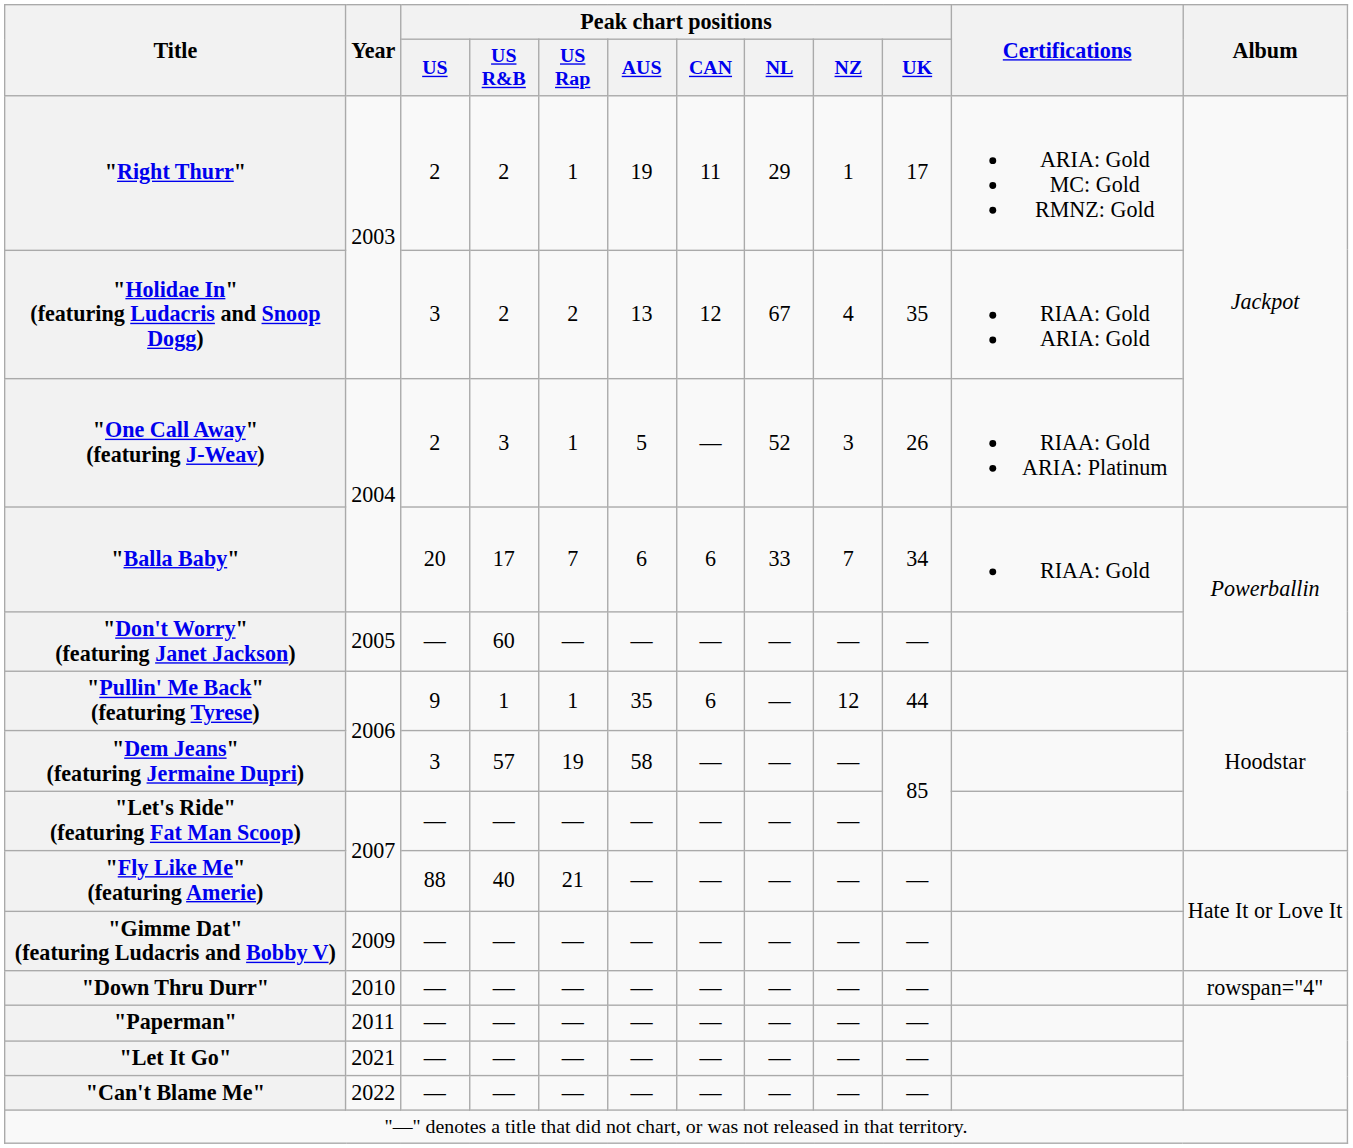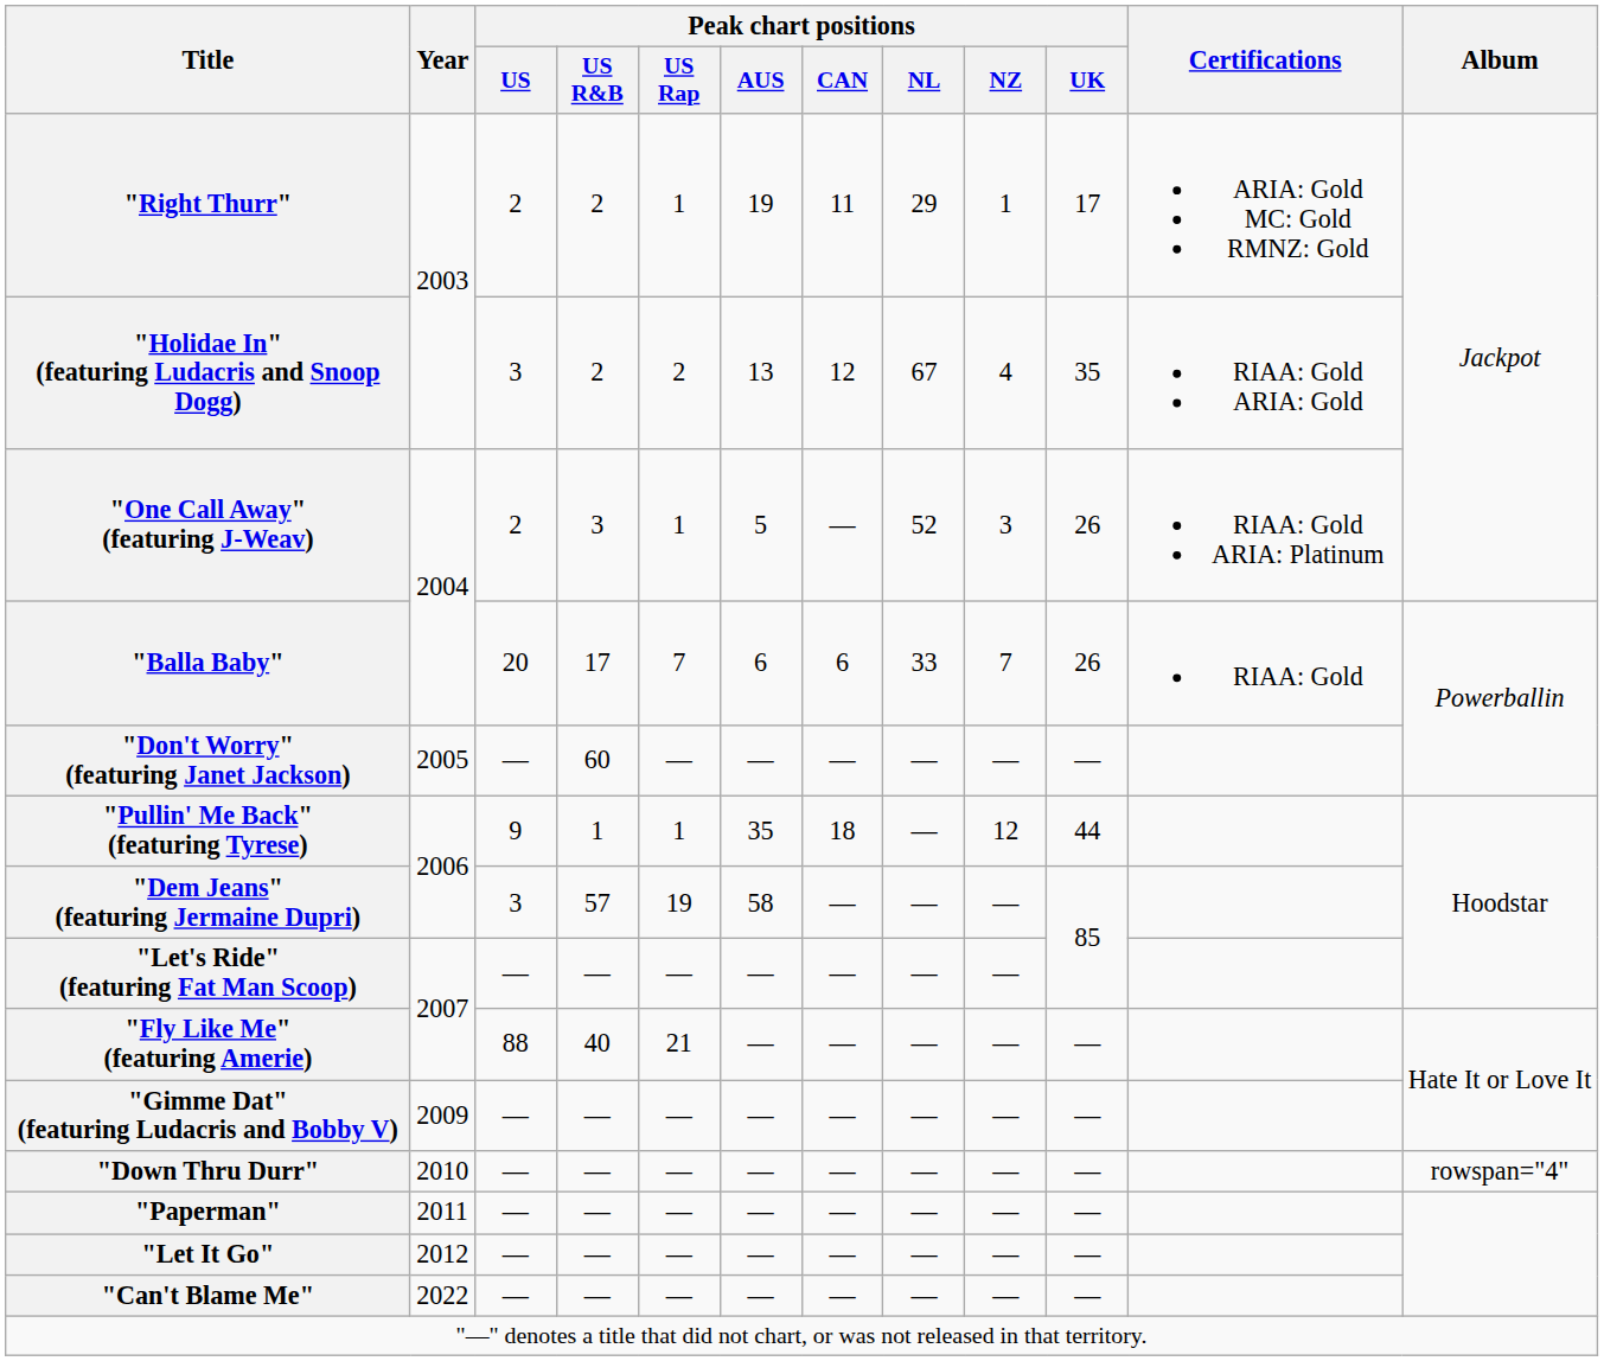"Balla Baby" | Peak chart positions / UK: 34 -> 26
"Pullin' Me Back" (featuring Tyrese) | Peak chart positions / CAN: 6 -> 18
"Let It Go" | Year: 2021 -> 2012
